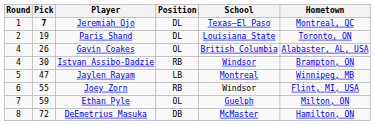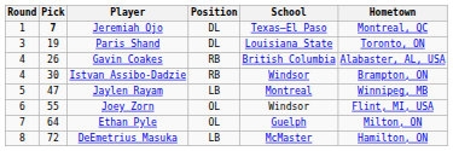Paris Shand | Round: 2 -> 3
Gavin Coakes | Position: OL -> RB
Joey Zorn | Position: RB -> OL
Ethan Pyle | Pick: 59 -> 64
DeEmetrius Masuka | Position: DB -> LB
